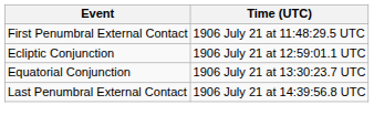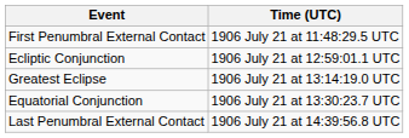+ row: Greatest Eclipse | 1906 July 21 at 13:14:19.0 UTC
